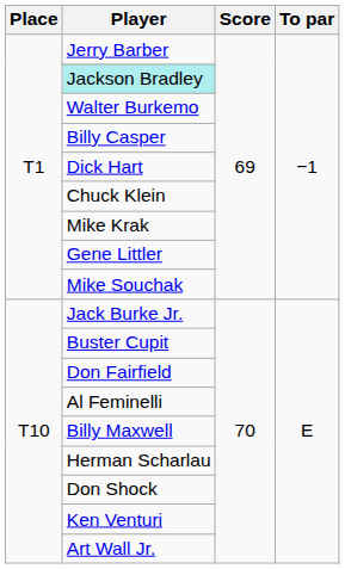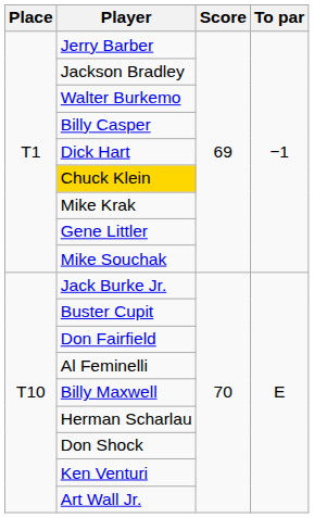Jackson Bradley | Player: paleturquoise background -> no background
Chuck Klein | Player: no background -> gold background
